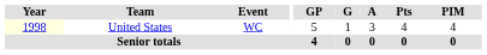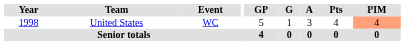United States | Year: lightyellow background -> no background
United States | PIM: no background -> lightsalmon background
